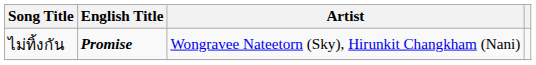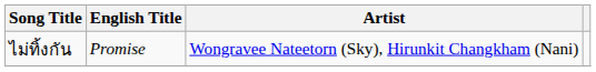ไม่ทิ้งกัน | English Title: bold -> normal
